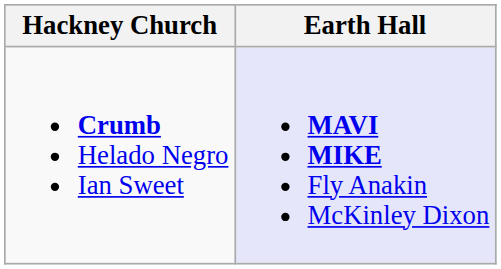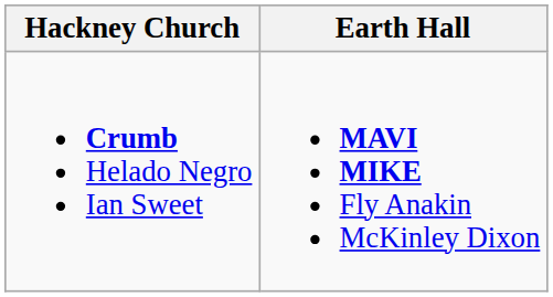Crumb Helado Negro Ian Sweet | Earth Hall: lavender background -> no background
